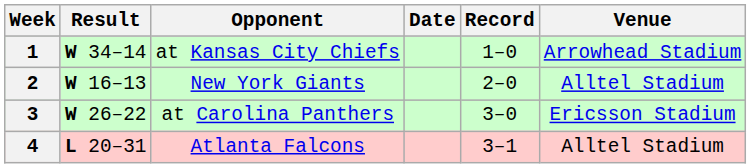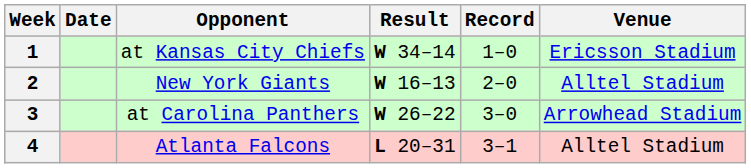columns swapped: Date <-> Result
1 | Venue: Arrowhead Stadium -> Ericsson Stadium
3 | Venue: Ericsson Stadium -> Arrowhead Stadium
